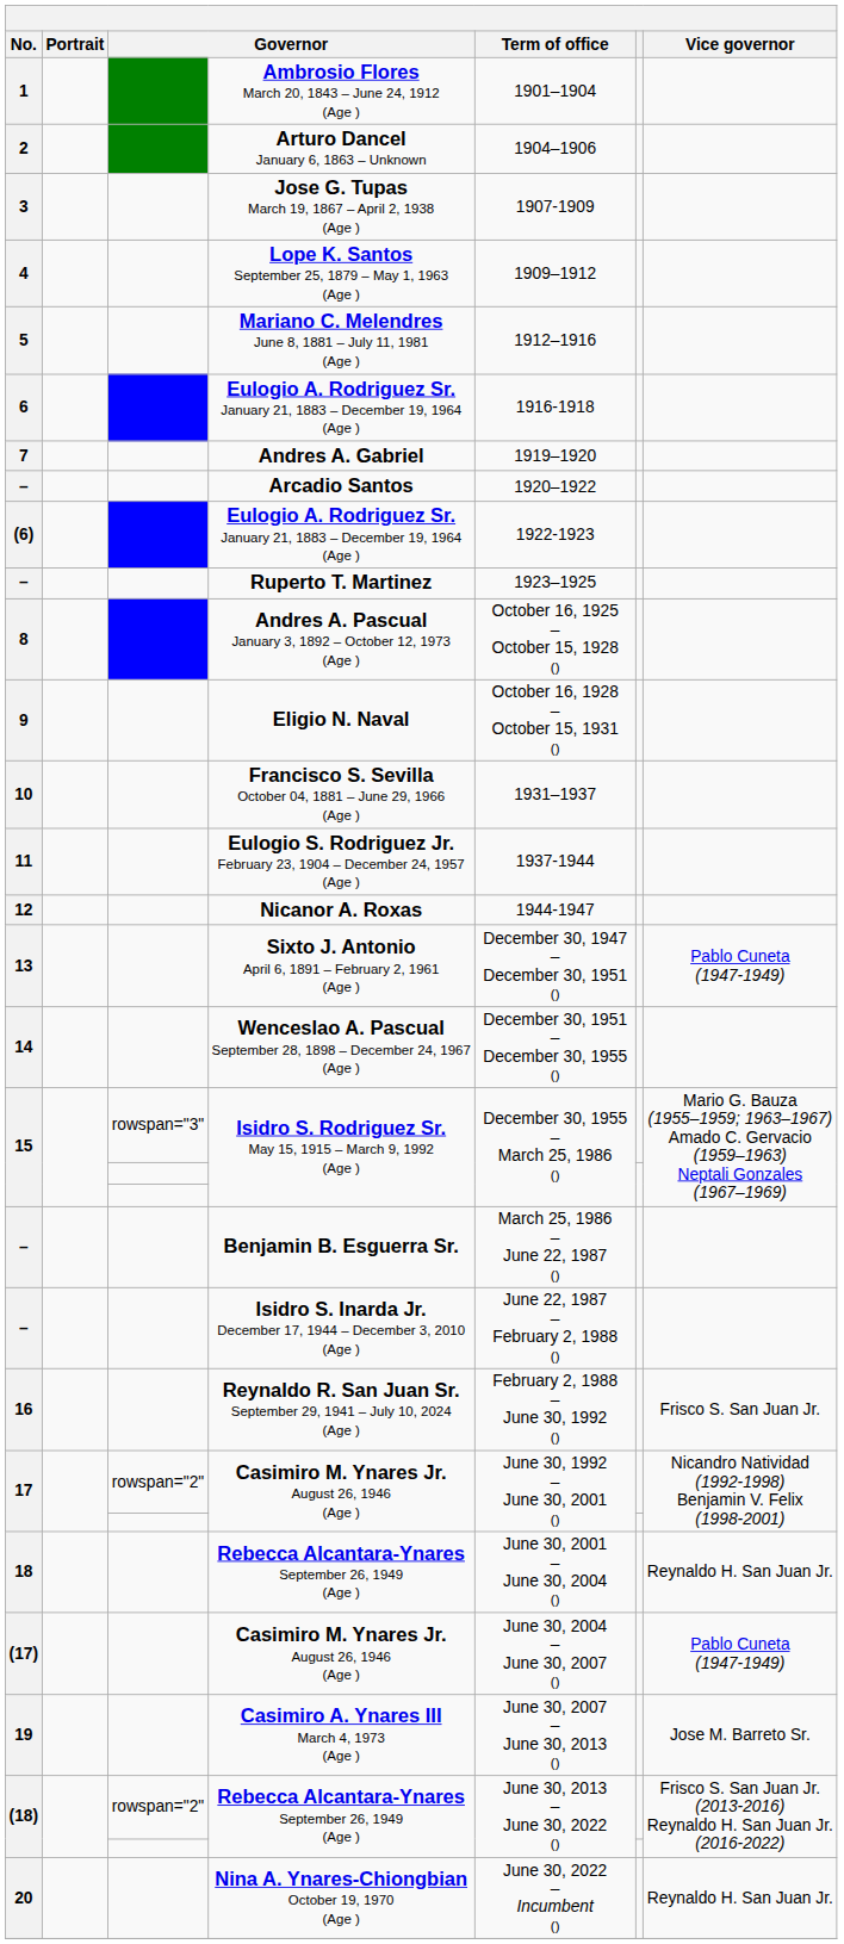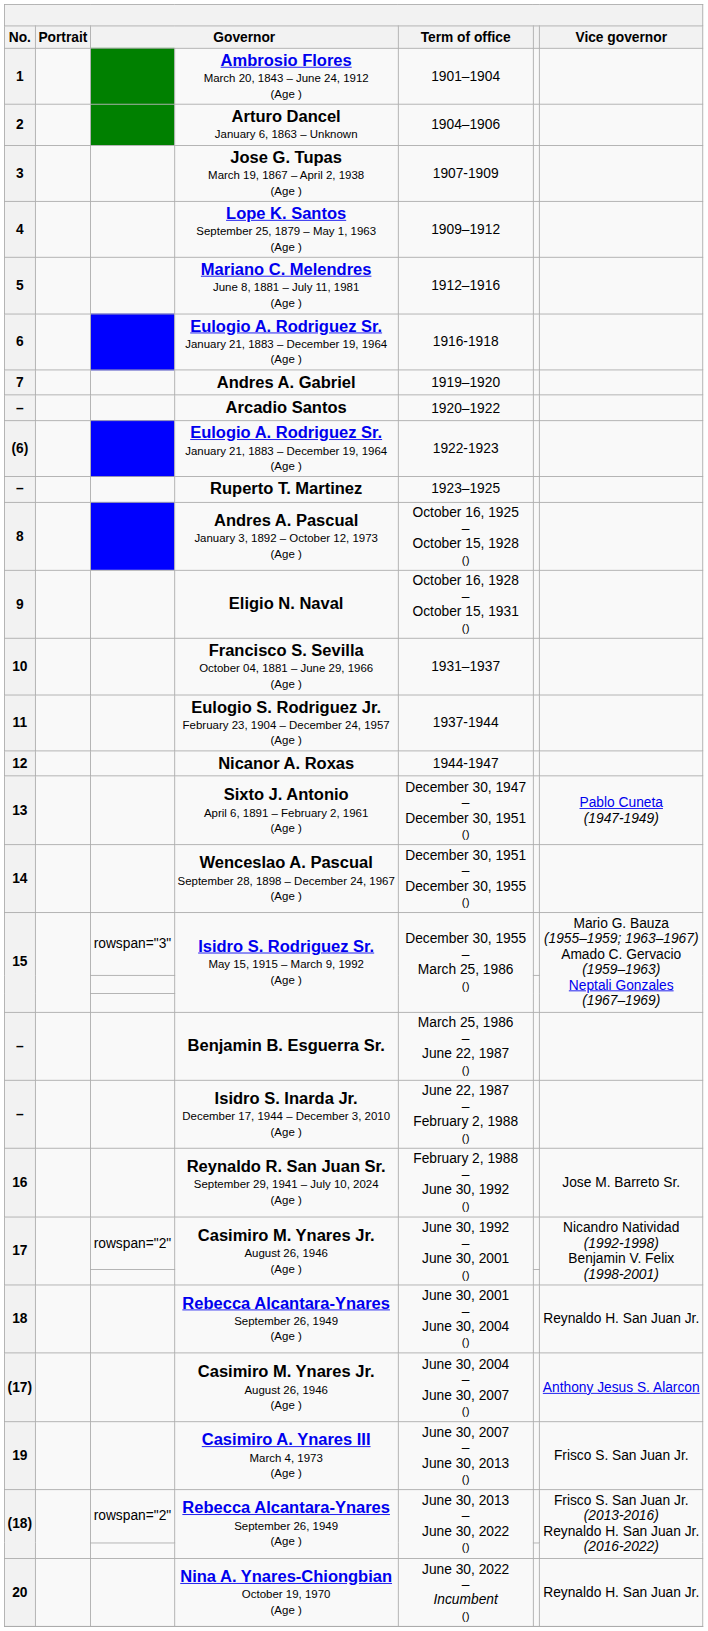16 | Vice governor: Frisco S. San Juan Jr. -> Jose M. Barreto Sr.
(17) | Vice governor: Pablo Cuneta (1947-1949) -> Anthony Jesus S. Alarcon
19 | Vice governor: Jose M. Barreto Sr. -> Frisco S. San Juan Jr.
